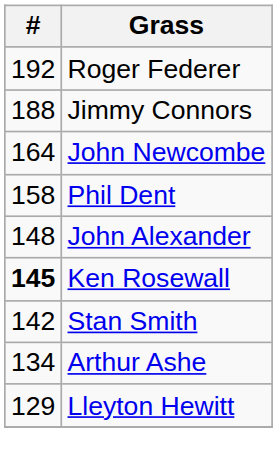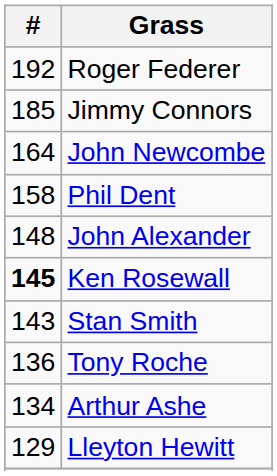Jimmy Connors | #: 188 -> 185
Stan Smith | #: 142 -> 143
+ row: 136 | Tony Roche
